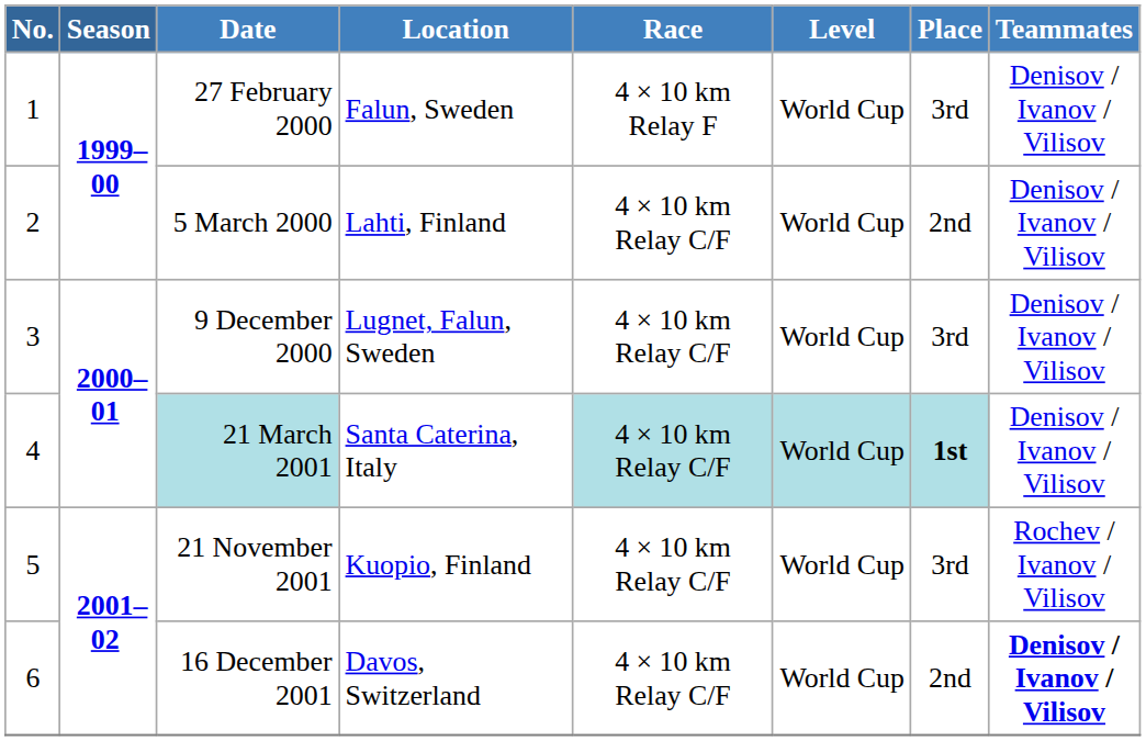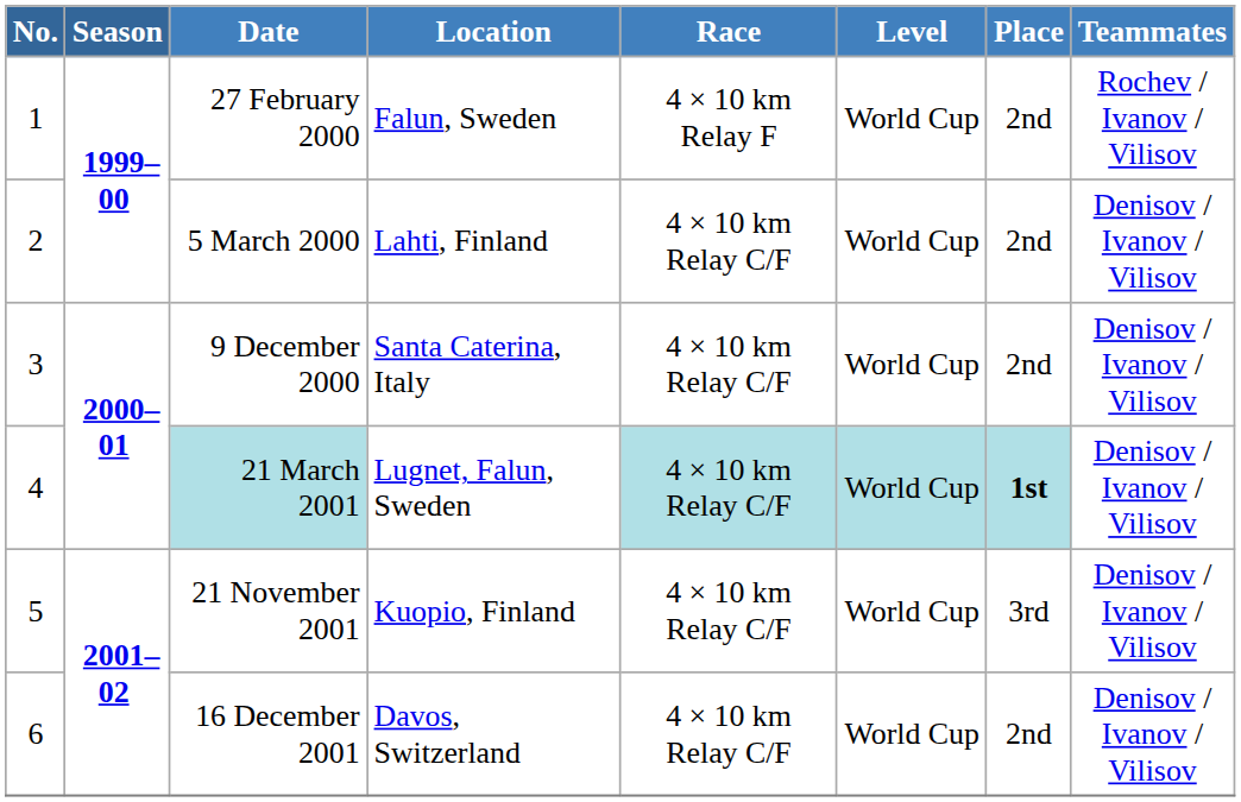27 February 2000 | Place: 3rd -> 2nd
27 February 2000 | Teammates: Denisov / Ivanov / Vilisov -> Rochev / Ivanov / Vilisov
9 December 2000 | Location: Lugnet, Falun, Sweden -> Santa Caterina, Italy
9 December 2000 | Place: 3rd -> 2nd
21 March 2001 | Location: Santa Caterina, Italy -> Lugnet, Falun, Sweden
21 November 2001 | Teammates: Rochev / Ivanov / Vilisov -> Denisov / Ivanov / Vilisov
16 December 2001 | Teammates: bold -> normal
